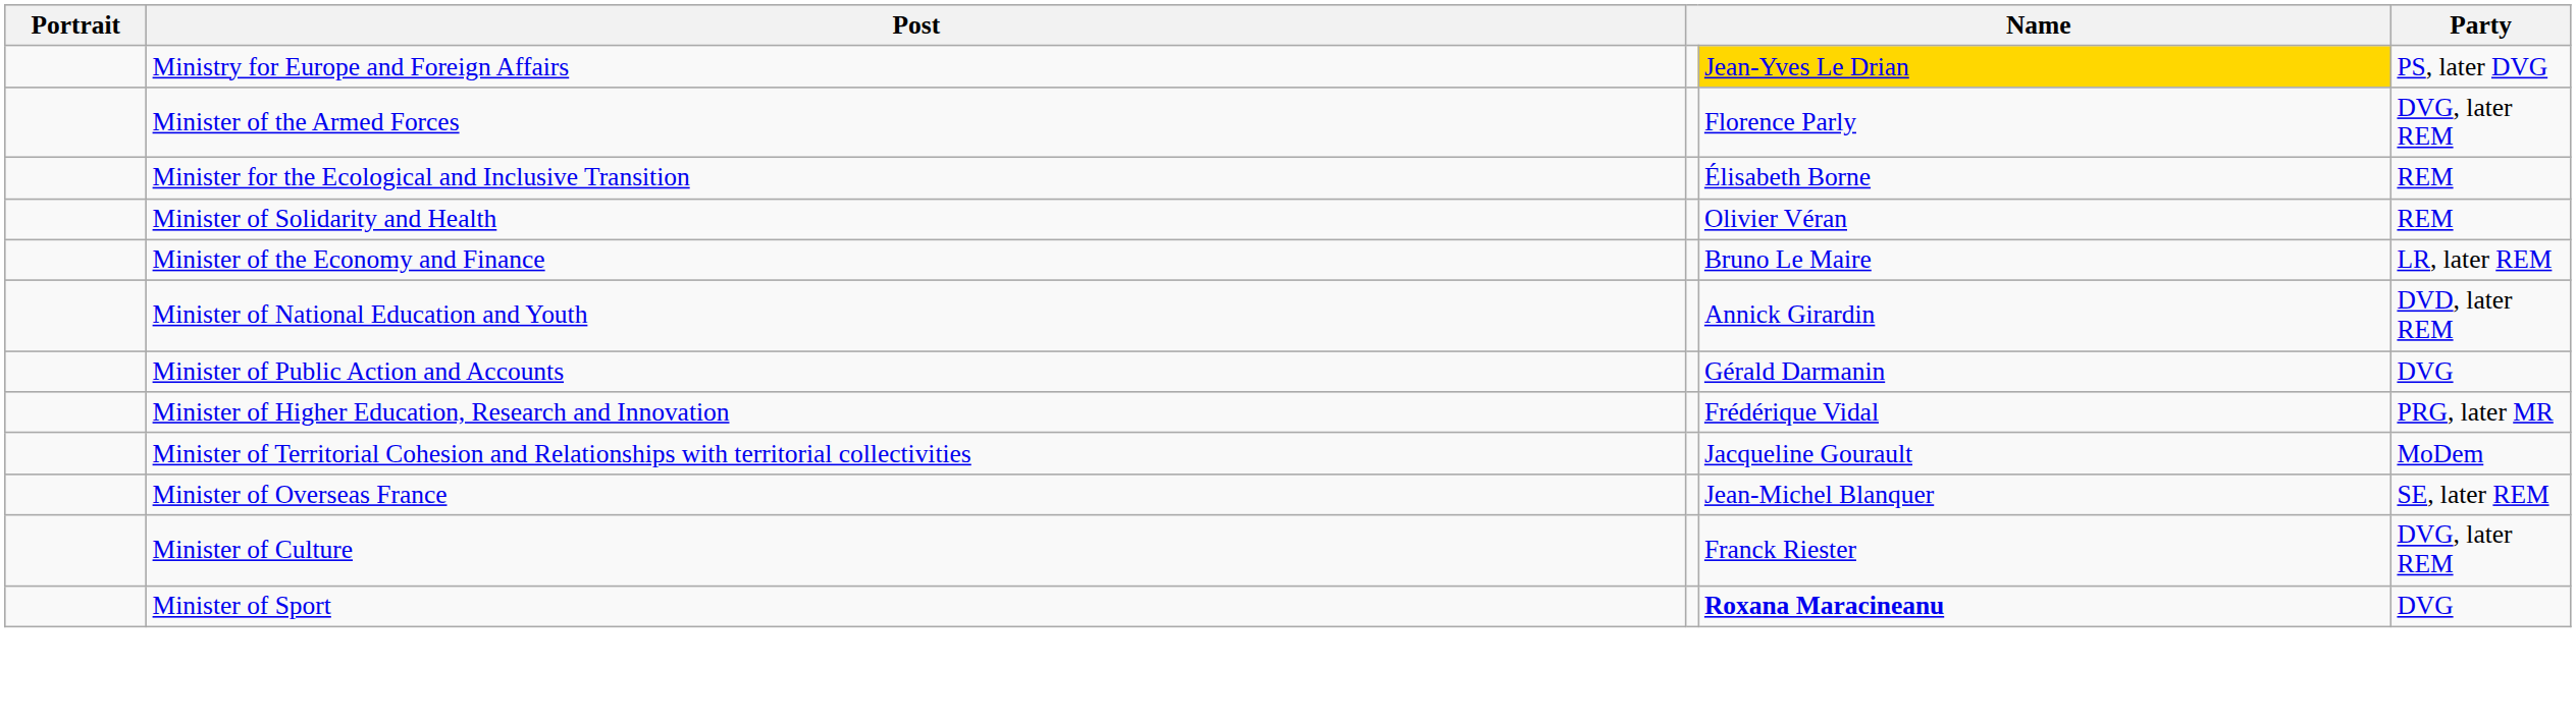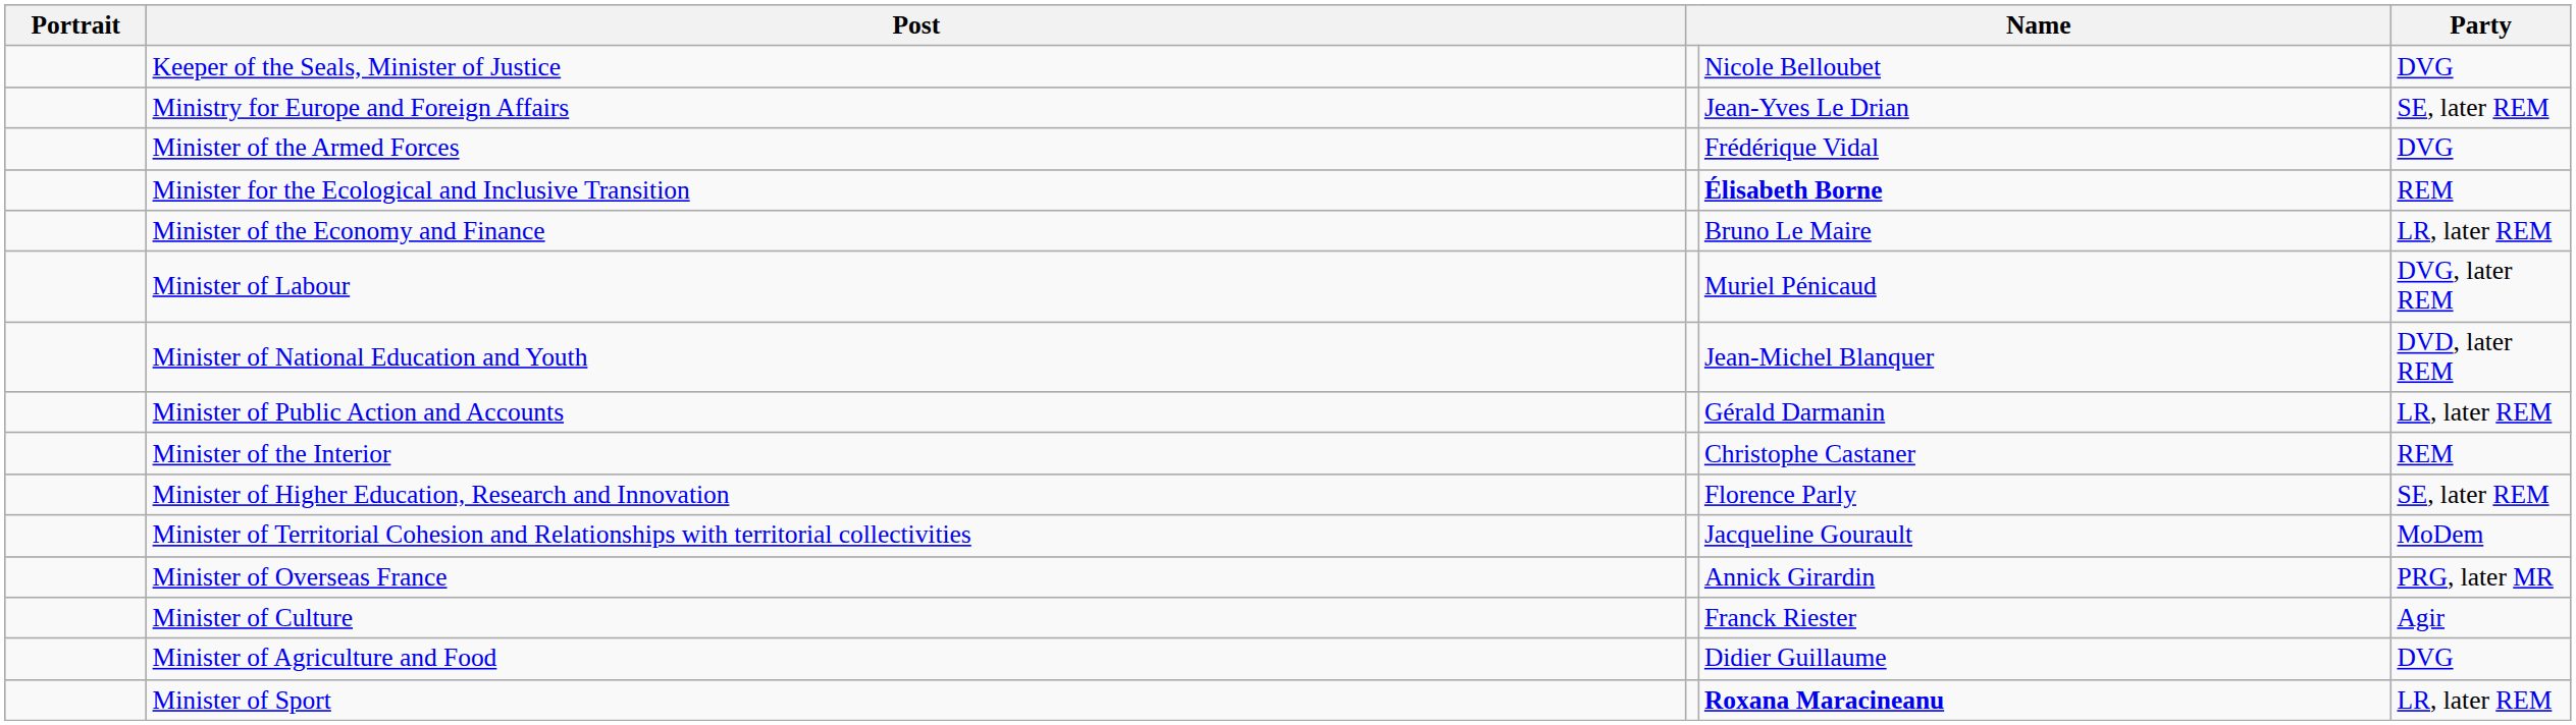+ row: Keeper of the Seals, Minister of Justice | Nicole Belloubet | DVG
Ministry for Europe and Foreign Affairs | column 4: gold background -> no background
Ministry for Europe and Foreign Affairs | Party: PS, later DVG -> SE, later REM
Minister of the Armed Forces | column 4: Florence Parly -> Frédérique Vidal
Minister of the Armed Forces | Party: DVG, later REM -> DVG
Minister for the Ecological and Inclusive Transition | column 4: normal -> bold
- row: Minister of Solidarity and Health | Olivier Véran | REM
+ row: Minister of Labour | Muriel Pénicaud | DVG, later REM
Minister of National Education and Youth | column 4: Annick Girardin -> Jean-Michel Blanquer
Minister of Public Action and Accounts | Party: DVG -> LR, later REM
+ row: Minister of the Interior | Christophe Castaner | REM
Minister of Higher Education, Research and Innovation | column 4: Frédérique Vidal -> Florence Parly
Minister of Higher Education, Research and Innovation | Party: PRG, later MR -> SE, later REM
Minister of Overseas France | column 4: Jean-Michel Blanquer -> Annick Girardin
Minister of Overseas France | Party: SE, later REM -> PRG, later MR
Minister of Culture | Party: DVG, later REM -> Agir
+ row: Minister of Agriculture and Food | Didier Guillaume | DVG
Minister of Sport | Party: DVG -> LR, later REM
